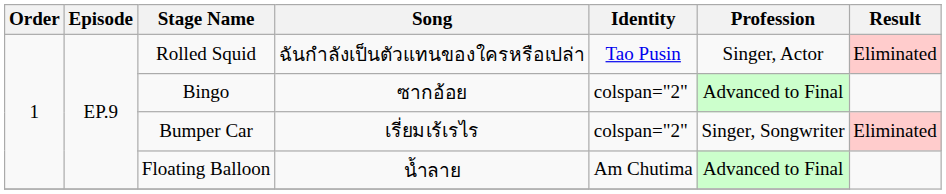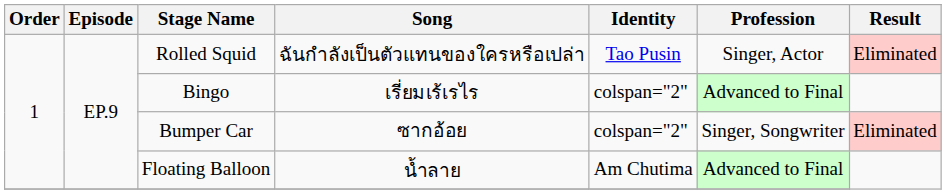Bingo | Song: ซากอ้อย -> เรี่ยมเร้เรไร
Bumper Car | Song: เรี่ยมเร้เรไร -> ซากอ้อย
